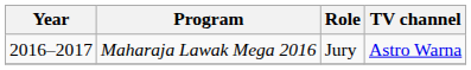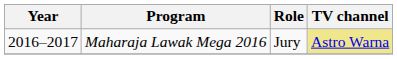Maharaja Lawak Mega 2016 | TV channel: no background -> khaki background
